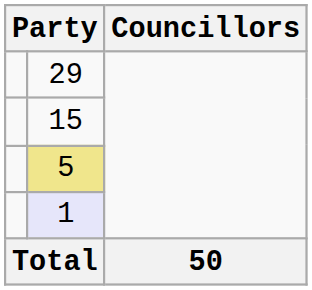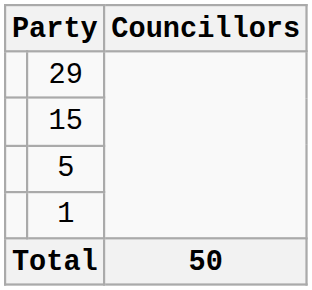5 | column 2: khaki background -> no background
1 | column 2: lavender background -> no background
